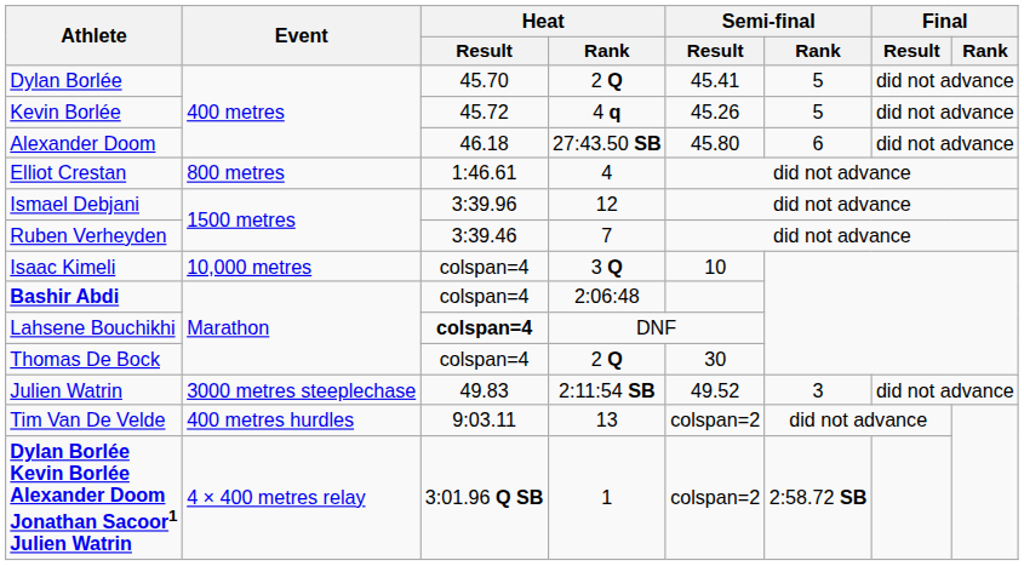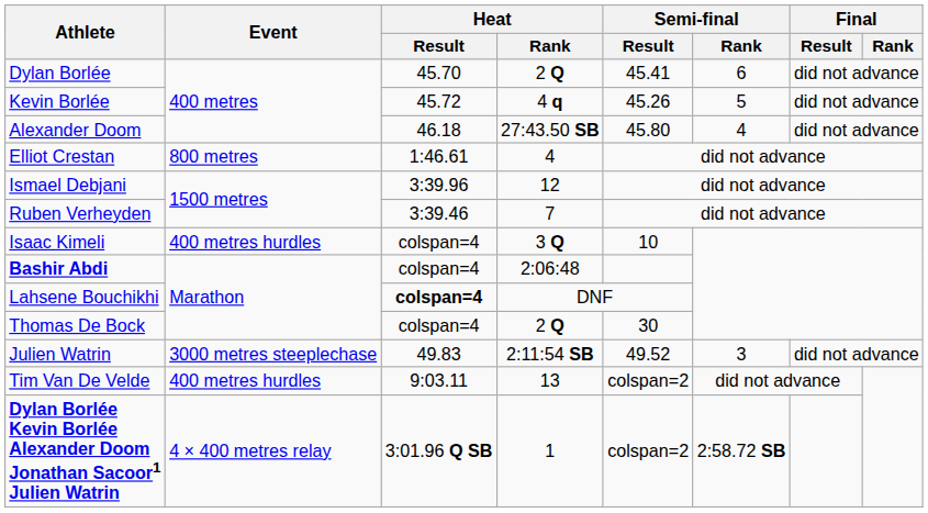Dylan Borlée | Semi-final / Rank: 5 -> 6
Alexander Doom | Semi-final / Rank: 6 -> 4
Isaac Kimeli | Event: 10,000 metres -> 400 metres hurdles
